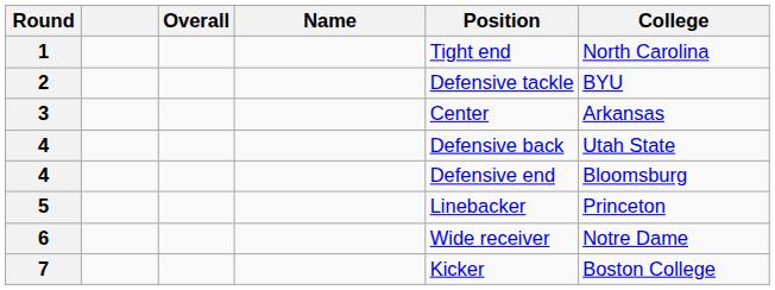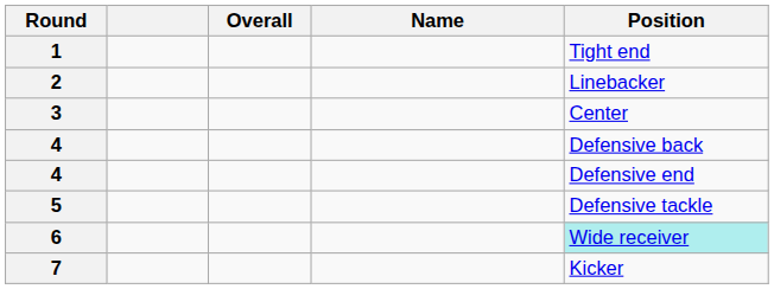- column: College | North Carolina | BYU | Arkansas | Utah State | Bloomsburg | Princeton | Notre Dame | Boston College
2 | Position: Defensive tackle -> Linebacker
5 | Position: Linebacker -> Defensive tackle
6 | Position: no background -> paleturquoise background
